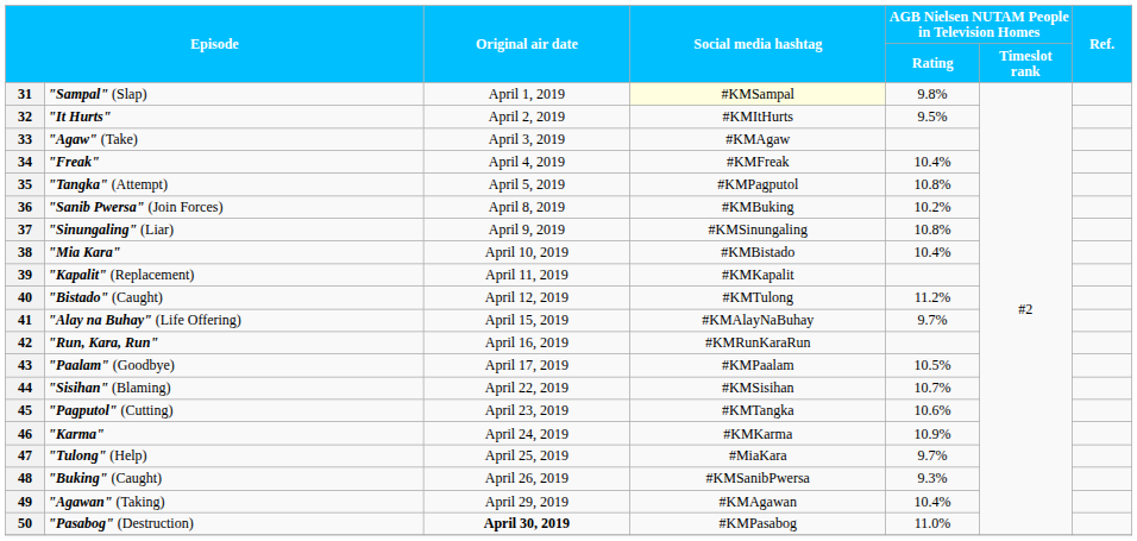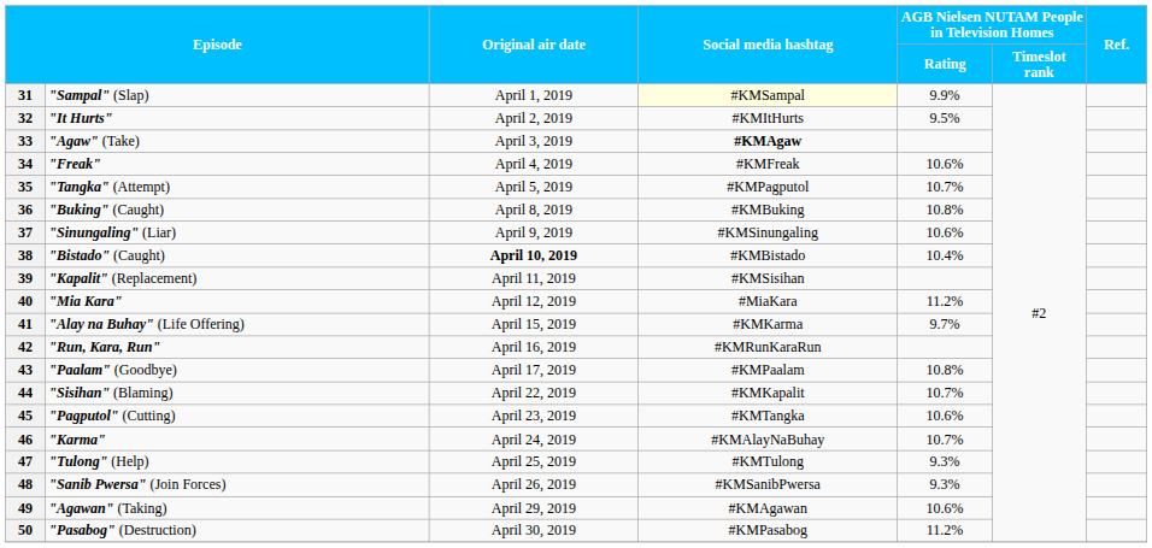31 | AGB Nielsen NUTAM People in Television Homes / Rating: 9.8% -> 9.9%
33 | Social media hashtag: normal -> bold
34 | AGB Nielsen NUTAM People in Television Homes / Rating: 10.4% -> 10.6%
35 | AGB Nielsen NUTAM People in Television Homes / Rating: 10.8% -> 10.7%
36 | column 2: "Sanib Pwersa" (Join Forces) -> "Buking" (Caught)
36 | AGB Nielsen NUTAM People in Television Homes / Rating: 10.2% -> 10.8%
37 | AGB Nielsen NUTAM People in Television Homes / Rating: 10.8% -> 10.6%
38 | column 2: "Mia Kara" -> "Bistado" (Caught)
38 | Original air date: normal -> bold
39 | Social media hashtag: #KMKapalit -> #KMSisihan
40 | column 2: "Bistado" (Caught) -> "Mia Kara"
40 | Social media hashtag: #KMTulong -> #MiaKara
41 | Social media hashtag: #KMAlayNaBuhay -> #KMKarma
43 | AGB Nielsen NUTAM People in Television Homes / Rating: 10.5% -> 10.8%
44 | Social media hashtag: #KMSisihan -> #KMKapalit
46 | Social media hashtag: #KMKarma -> #KMAlayNaBuhay
46 | AGB Nielsen NUTAM People in Television Homes / Rating: 10.9% -> 10.7%
47 | Social media hashtag: #MiaKara -> #KMTulong
47 | AGB Nielsen NUTAM People in Television Homes / Rating: 9.7% -> 9.3%
48 | column 2: "Buking" (Caught) -> "Sanib Pwersa" (Join Forces)
49 | AGB Nielsen NUTAM People in Television Homes / Rating: 10.4% -> 10.6%
50 | Original air date: bold -> normal
50 | AGB Nielsen NUTAM People in Television Homes / Rating: 11.0% -> 11.2%
